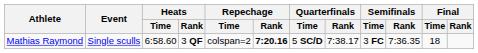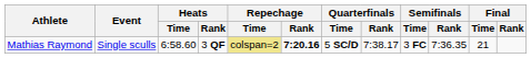Mathias Raymond | Repechage / Time: no background -> khaki background
Mathias Raymond | Final / Time: 18 -> 21
